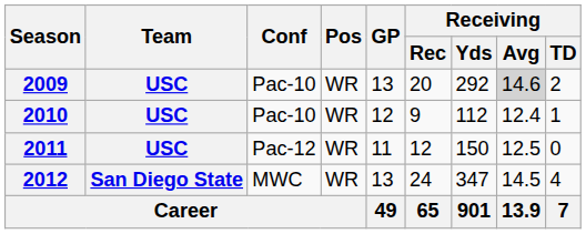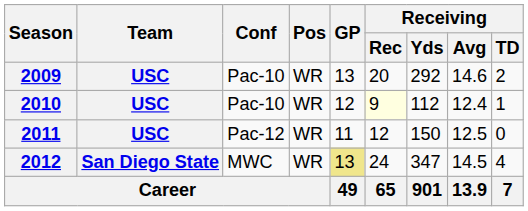2009 | Receiving / Avg: lightgrey background -> no background
2010 | Receiving / Rec: no background -> lightyellow background
2012 | GP: no background -> khaki background
